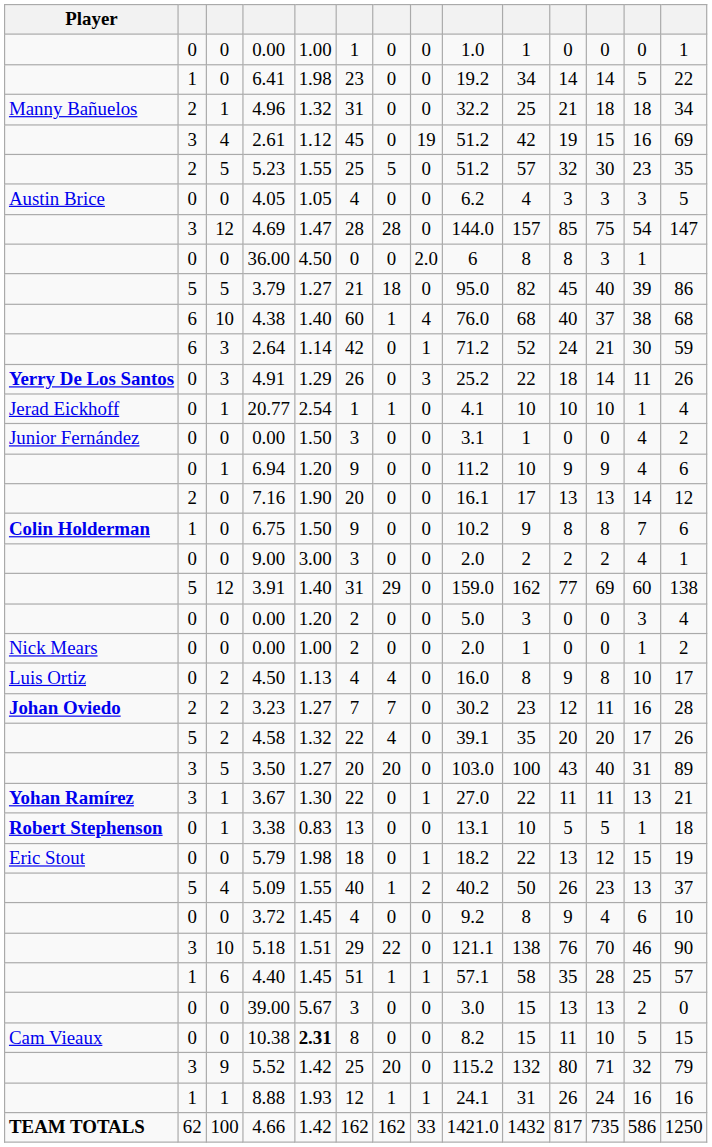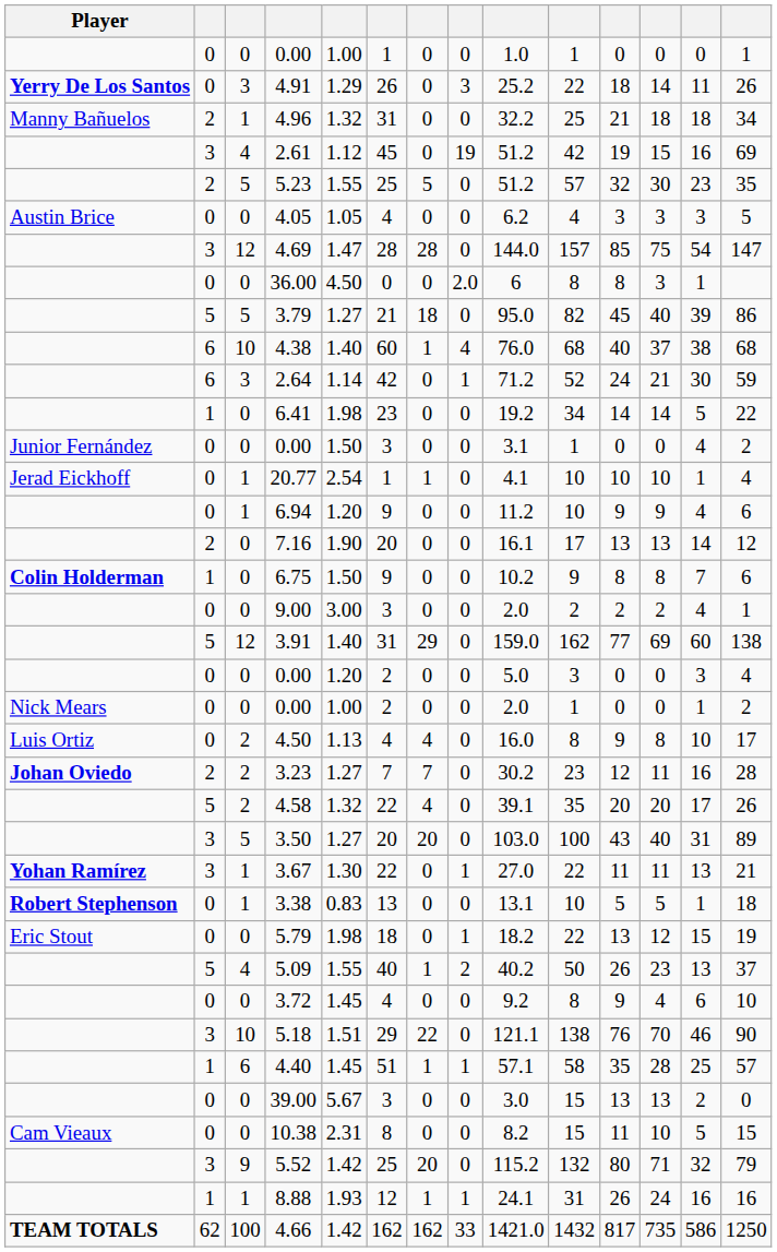rows swapped: 6.41 <-> 4.91
rows swapped: 20.77 <-> Junior Fernández / 0.00
10.38 | column 5: bold -> normal
